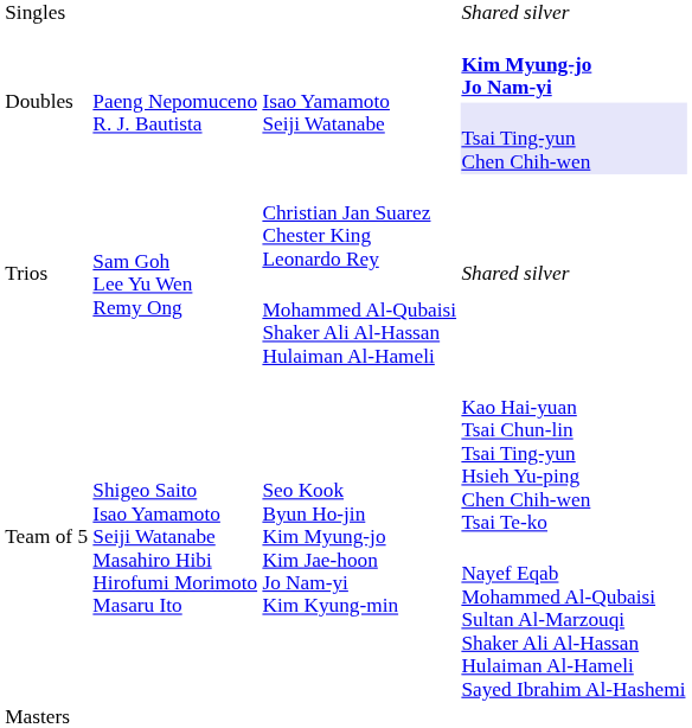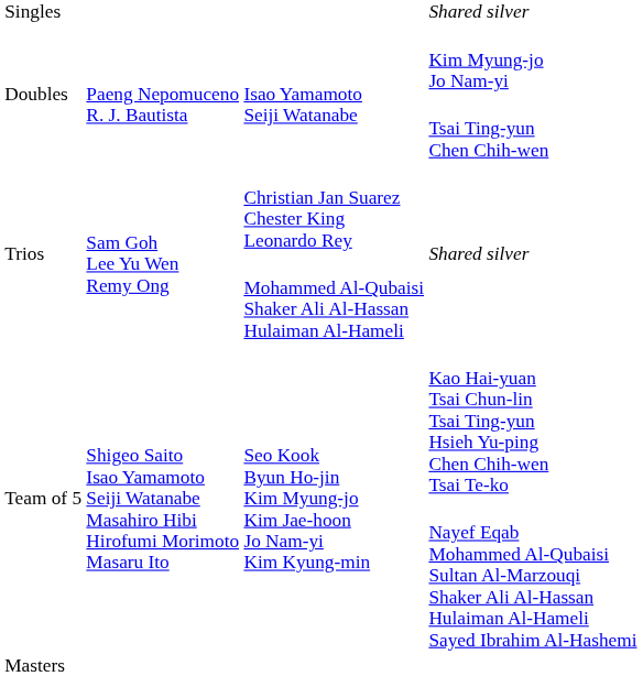Kim Myung-jo Jo Nam-yi | column 4: bold -> normal
Tsai Ting-yun Chen Chih-wen | column 4: lavender background -> no background
